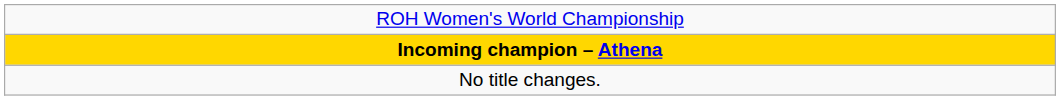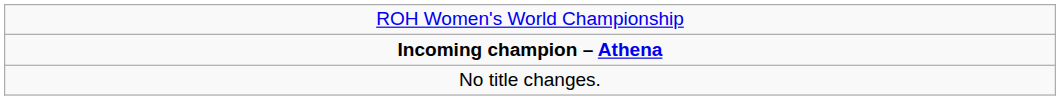row 2 | column 1: gold background -> no background
